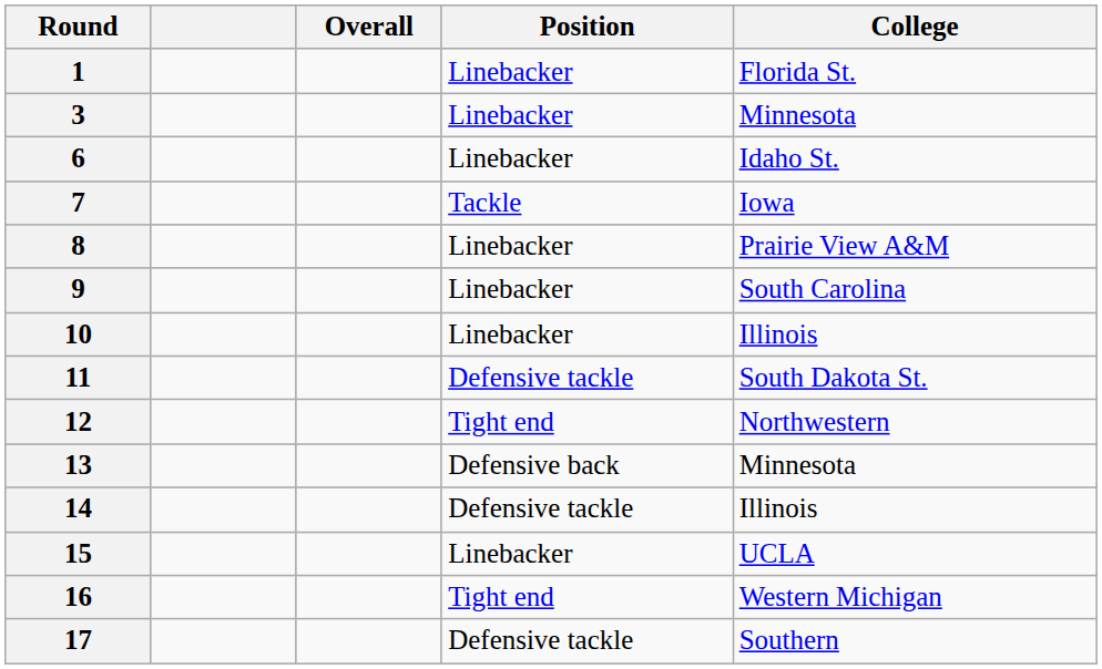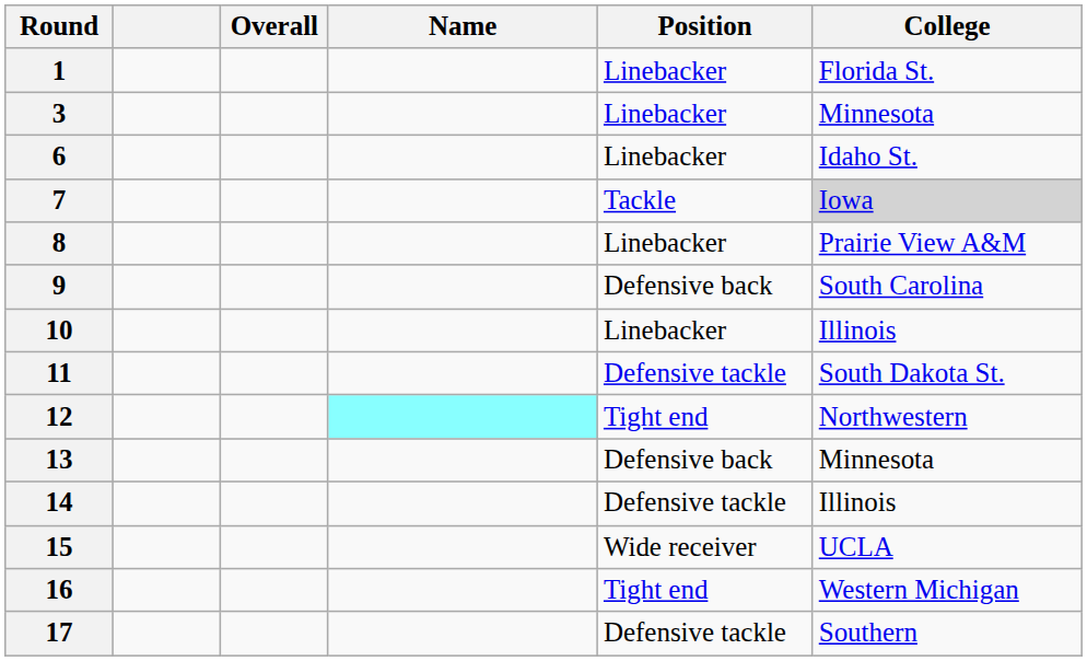+ column: Name
7 | College: no background -> lightgrey background
9 | Position: Linebacker -> Defensive back
15 | Position: Linebacker -> Wide receiver
